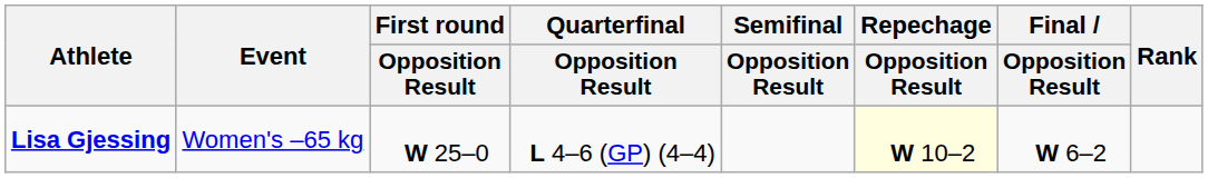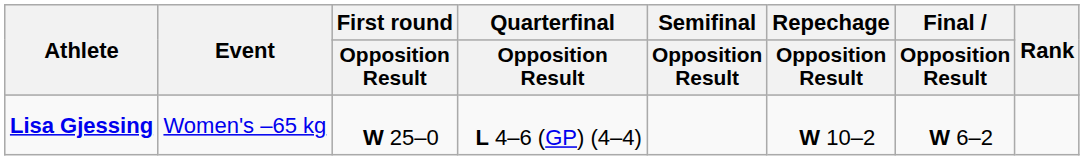Lisa Gjessing | Repechage / Opposition Result: lightyellow background -> no background
